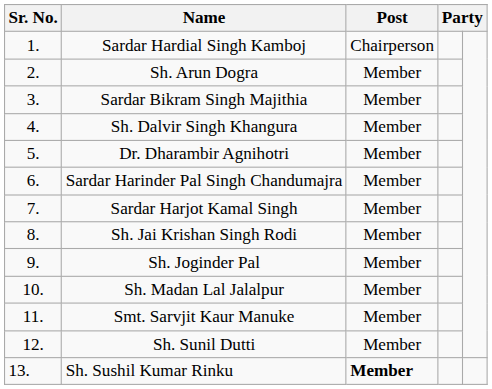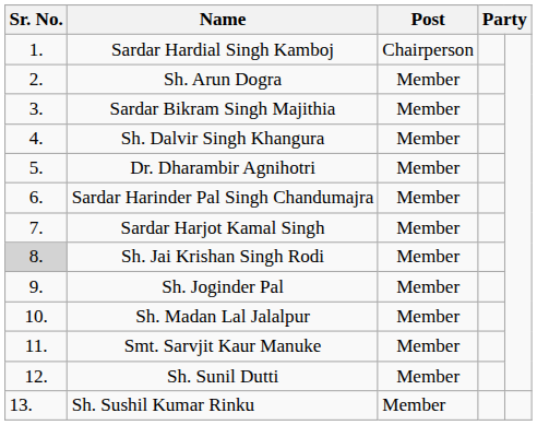Sh. Jai Krishan Singh Rodi | Sr. No.: no background -> lightgrey background
Sh. Sushil Kumar Rinku | Post: bold -> normal
